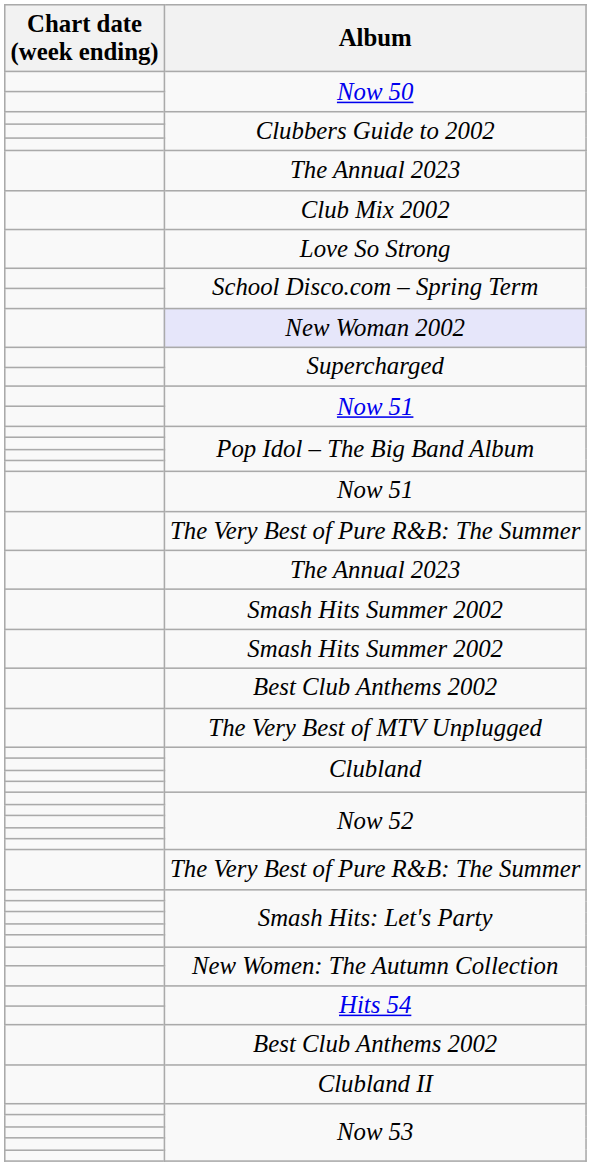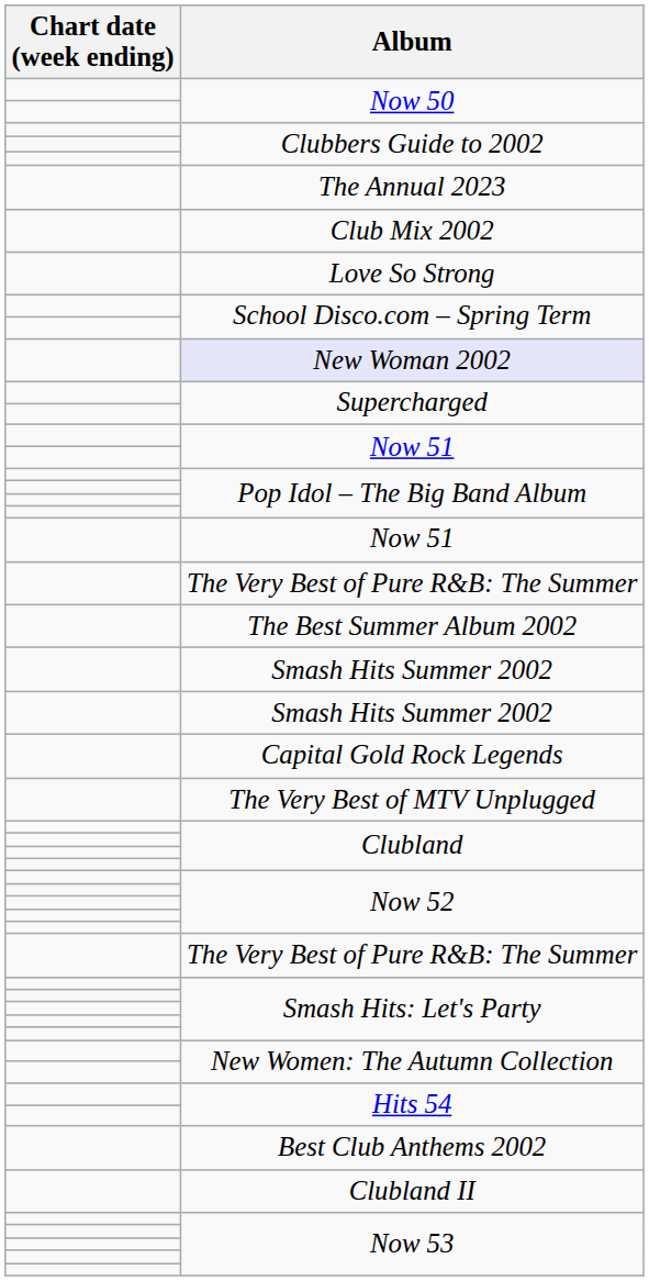row 23 | Album: The Annual 2023 -> The Best Summer Album 2002
row 26 | Album: Best Club Anthems 2002 -> Capital Gold Rock Legends
